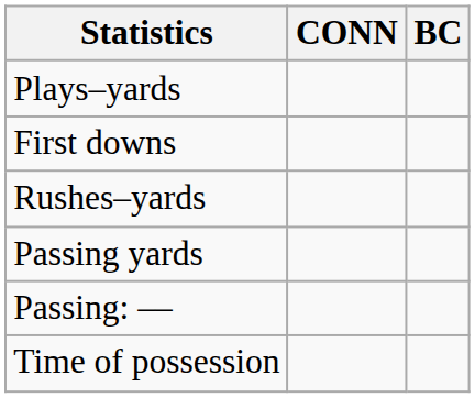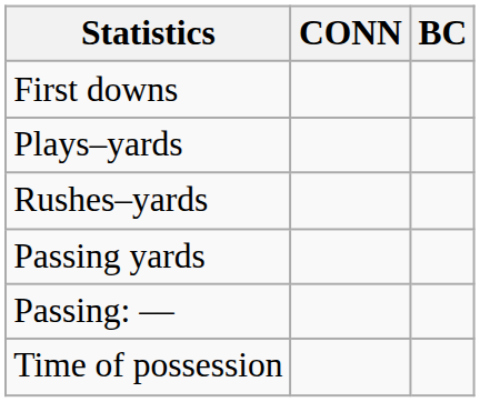rows swapped: First downs <-> Plays–yards
